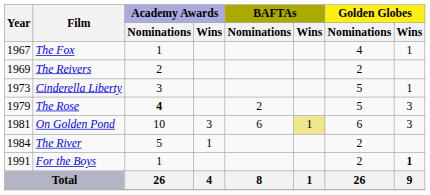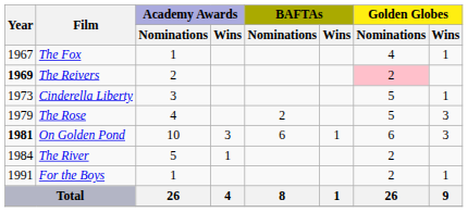The Reivers | Year: normal -> bold
The Reivers | Golden Globes / Nominations: no background -> pink background
The Rose | Academy Awards / Nominations: bold -> normal
On Golden Pond | Year: normal -> bold
On Golden Pond | BAFTAs / Wins: khaki background -> no background
For the Boys | Golden Globes / Wins: bold -> normal
